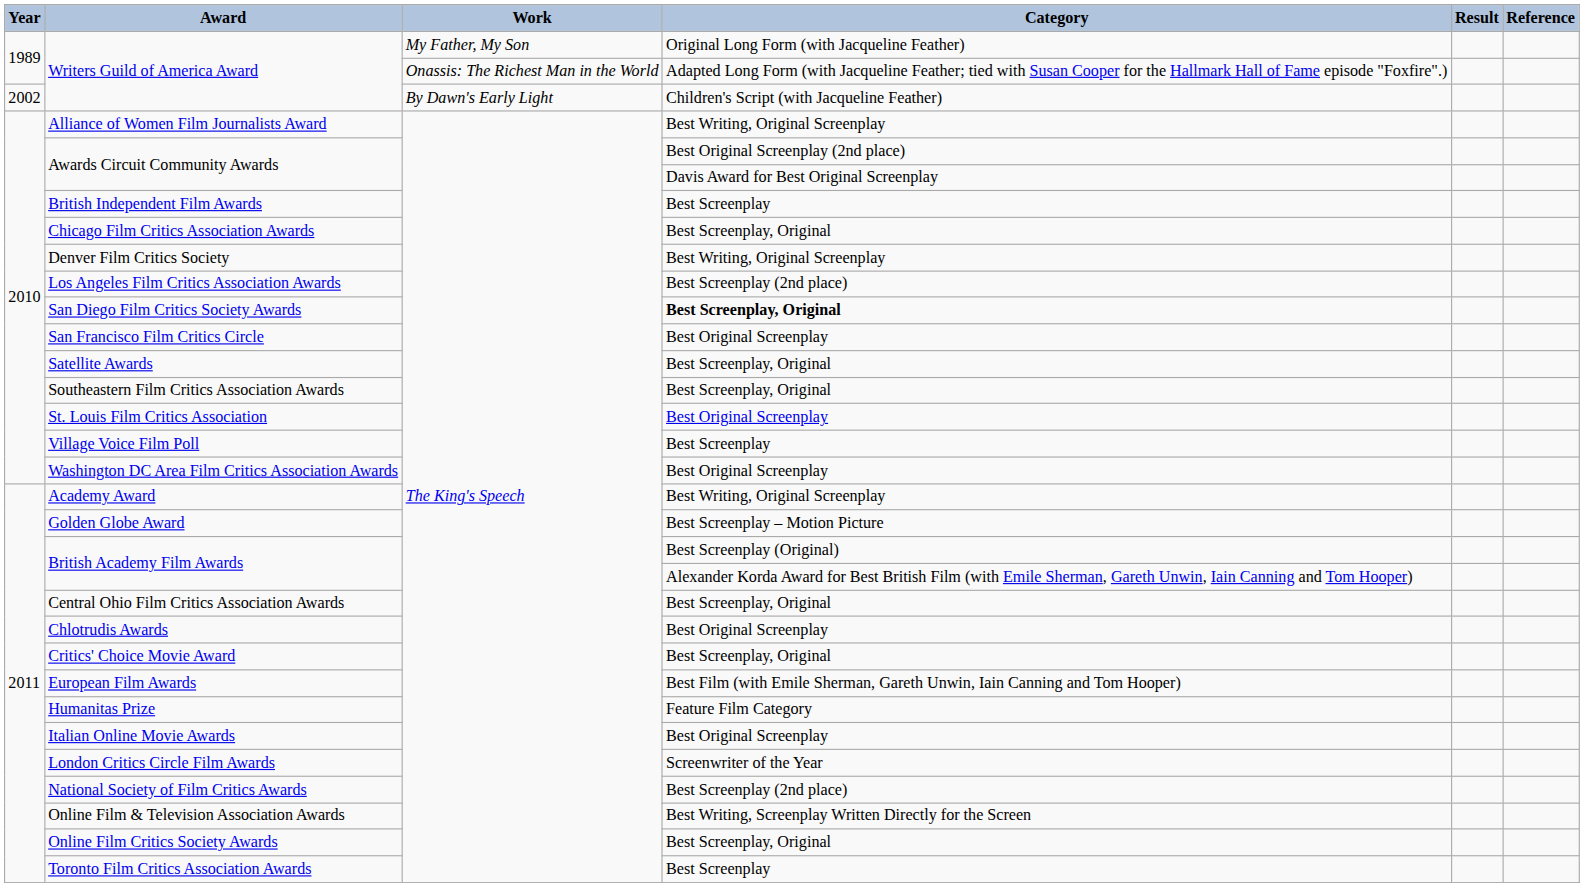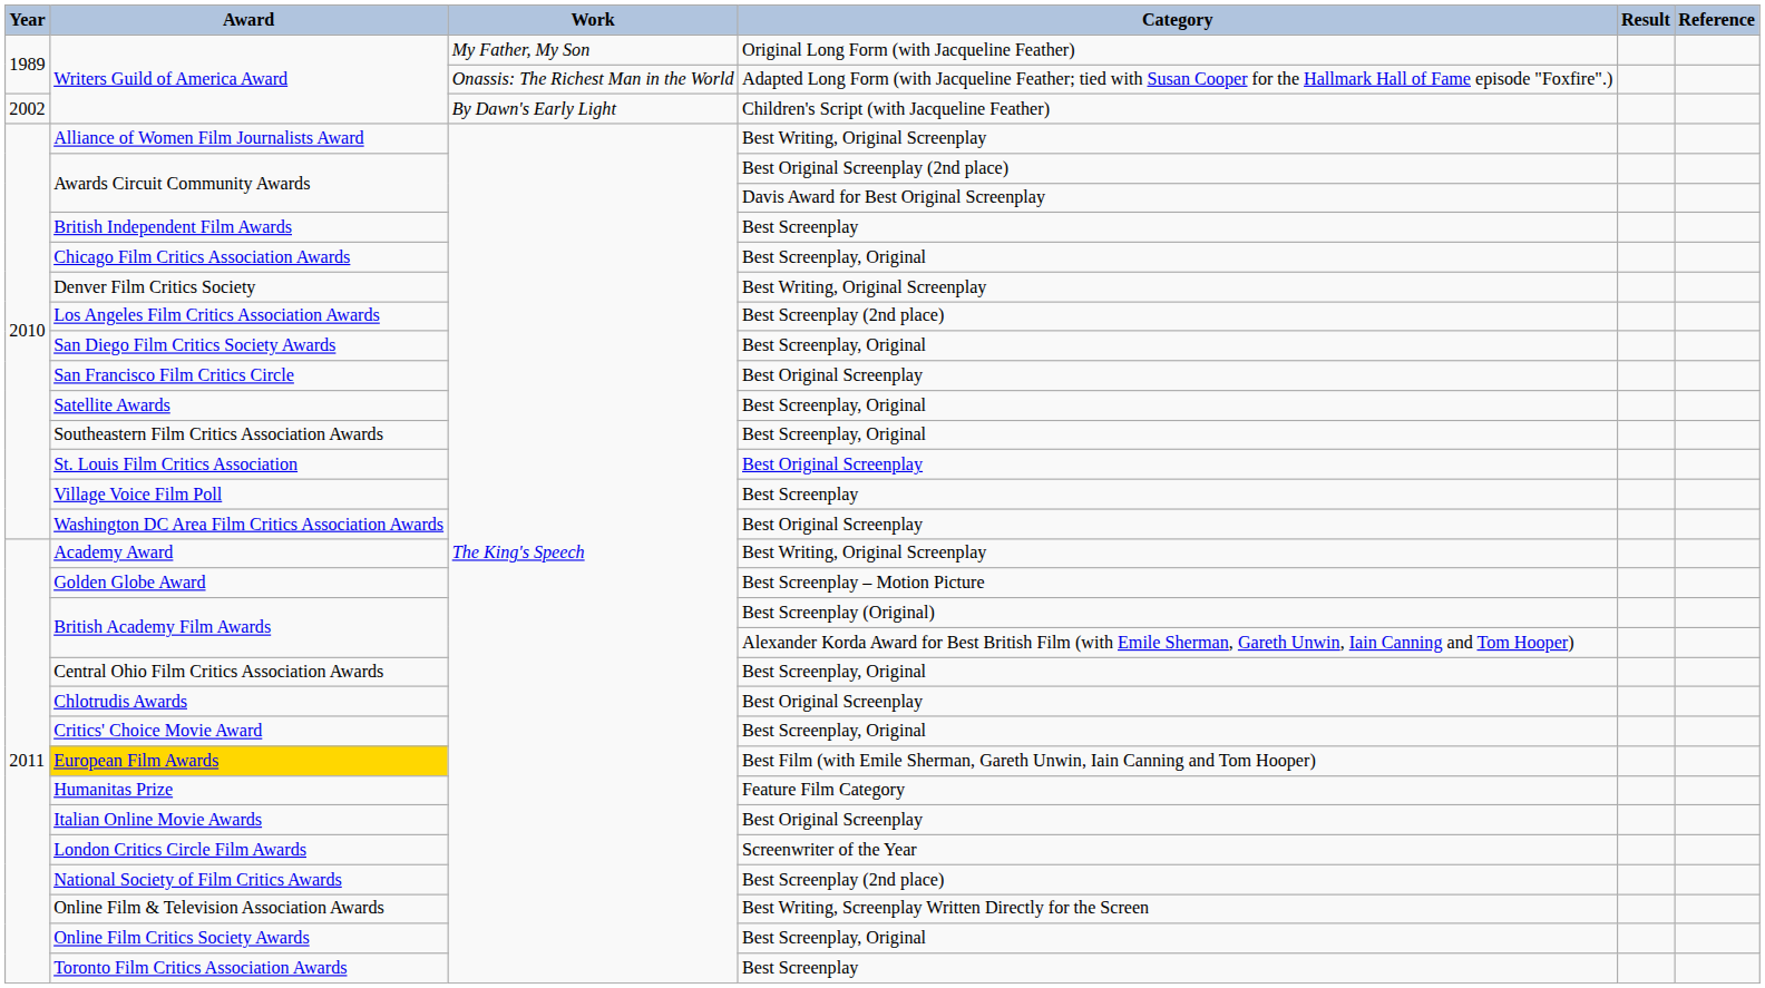San Diego Film Critics Society Awards | Category: bold -> normal
European Film Awards | Award: no background -> gold background
